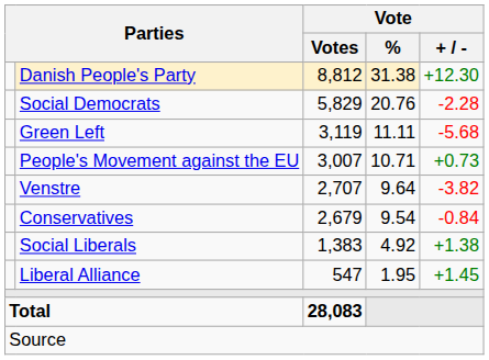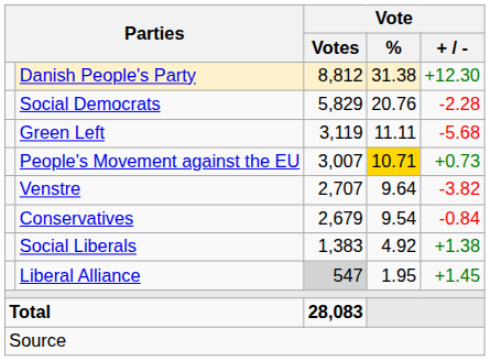People's Movement against the EU | Vote / %: no background -> gold background
Liberal Alliance | Vote / Votes: no background -> lightgrey background
